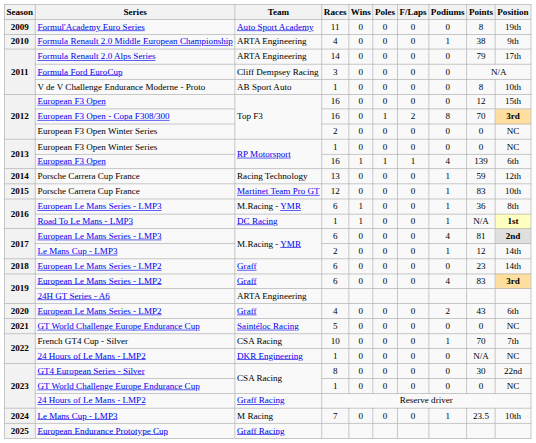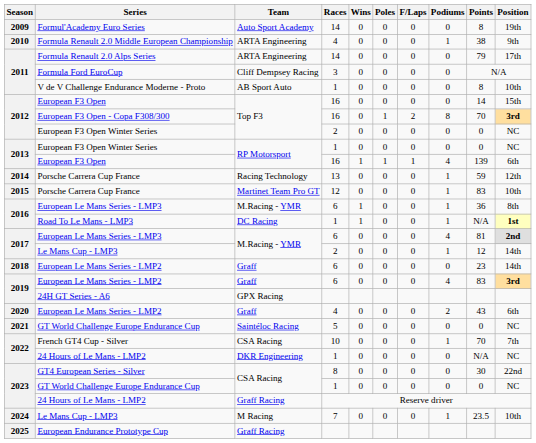Formul'Academy Euro Series | Races: 11 -> 14
2012 / European F3 Open | Points: 12 -> 14
24H GT Series - A6 | Team: ARTA Engineering -> GPX Racing
